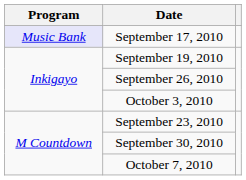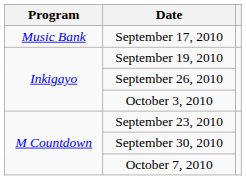September 17, 2010 | Program: lavender background -> no background
